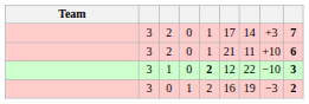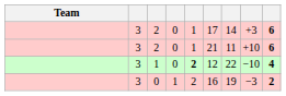row 2 | column 9: 7 -> 6
row 4 | column 9: 3 -> 4
